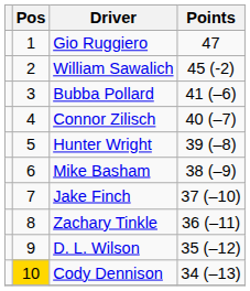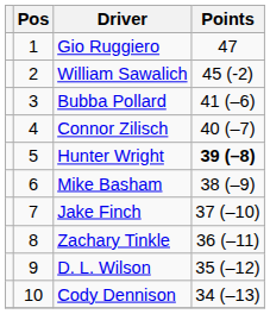Hunter Wright | Points: normal -> bold
Cody Dennison | Pos: gold background -> no background
